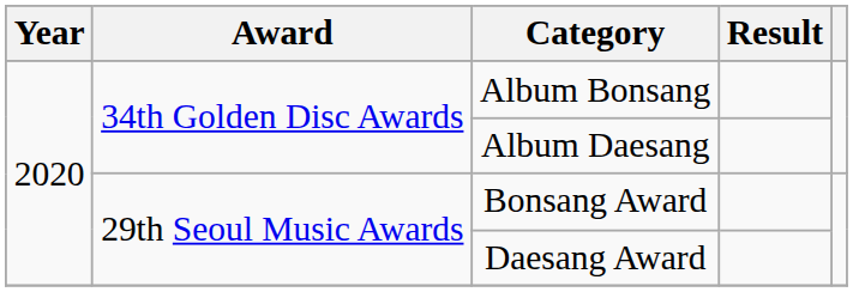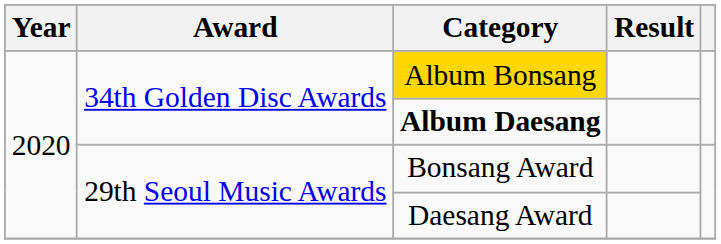Album Bonsang | Category: no background -> gold background
Album Daesang | Category: normal -> bold
